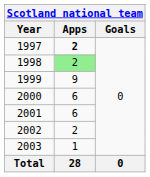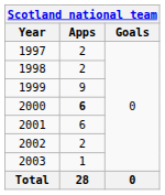1997 | Apps: bold -> normal
1998 | Apps: lightgreen background -> no background
2000 | Apps: normal -> bold
